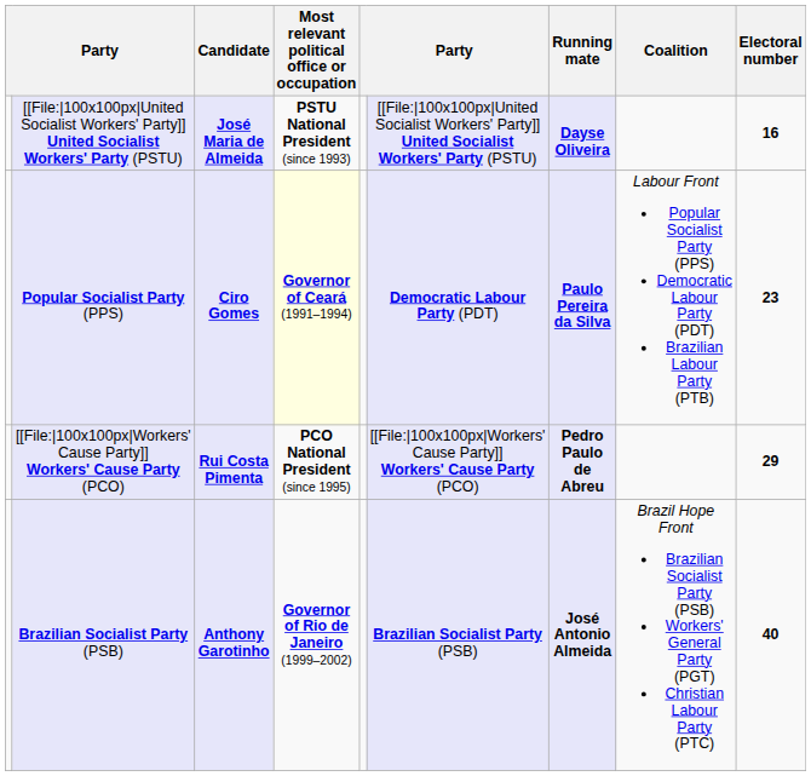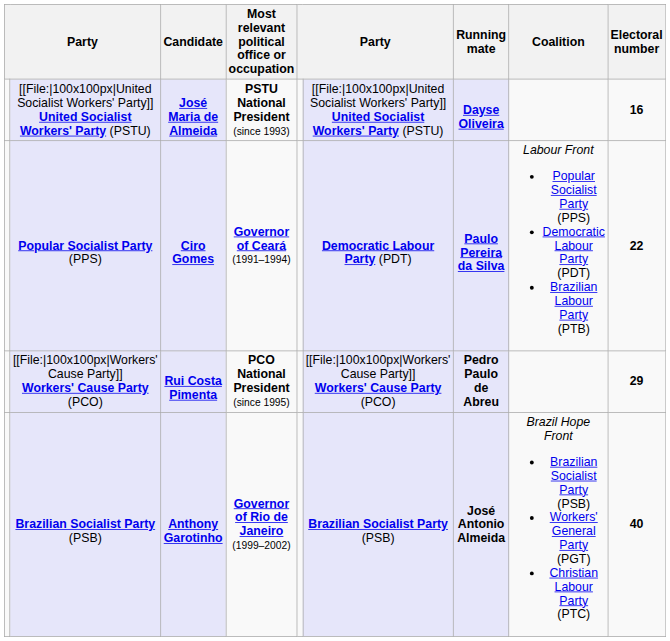Popular Socialist Party (PPS) | Most relevant political office or occupation: lightyellow background -> no background
Popular Socialist Party (PPS) | Electoral number: 23 -> 22
